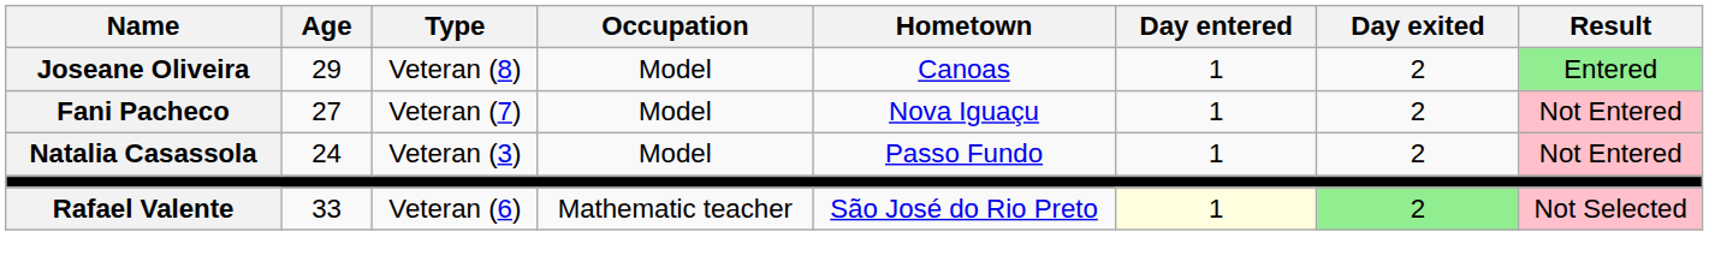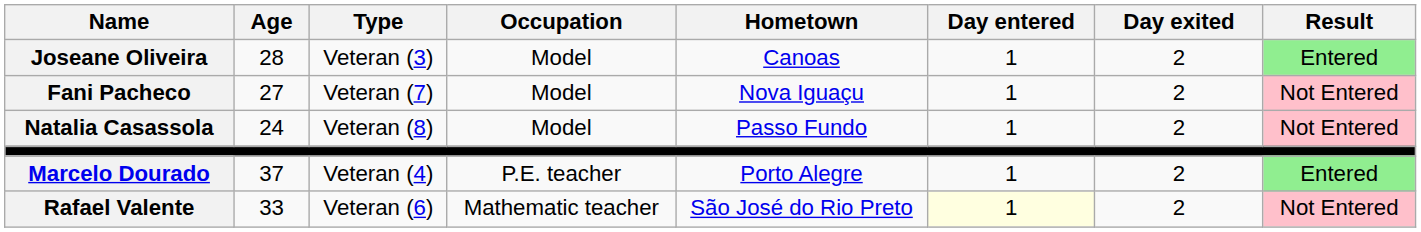Joseane Oliveira | Age: 29 -> 28
Joseane Oliveira | Type: Veteran (8) -> Veteran (3)
Natalia Casassola | Type: Veteran (3) -> Veteran (8)
+ row: Marcelo Dourado | 37 | Veteran (4) | P.E. teacher | Porto Alegre | 1 | 2 | Entered
Rafael Valente | Day exited: lightgreen background -> no background
Rafael Valente | Result: Not Selected -> Not Entered
